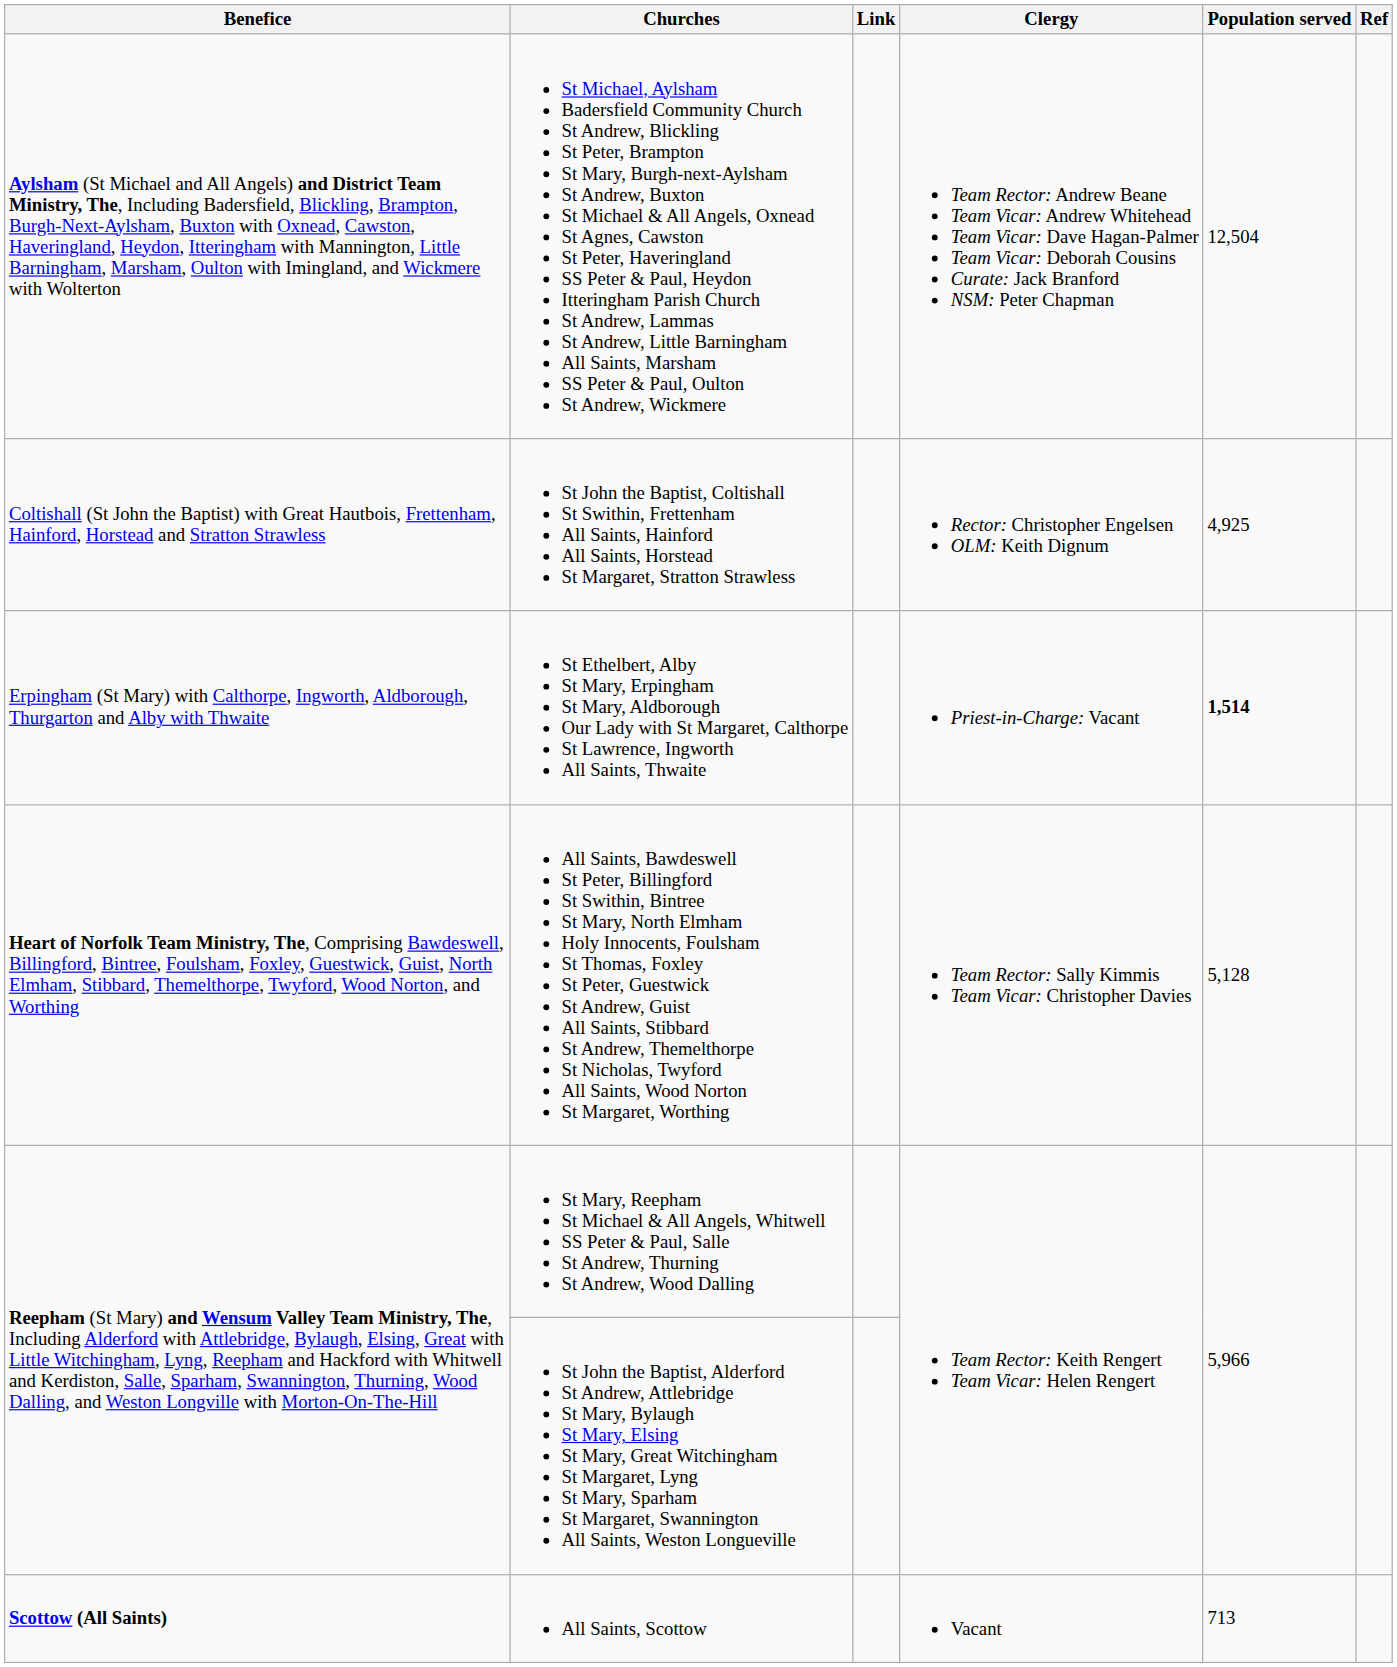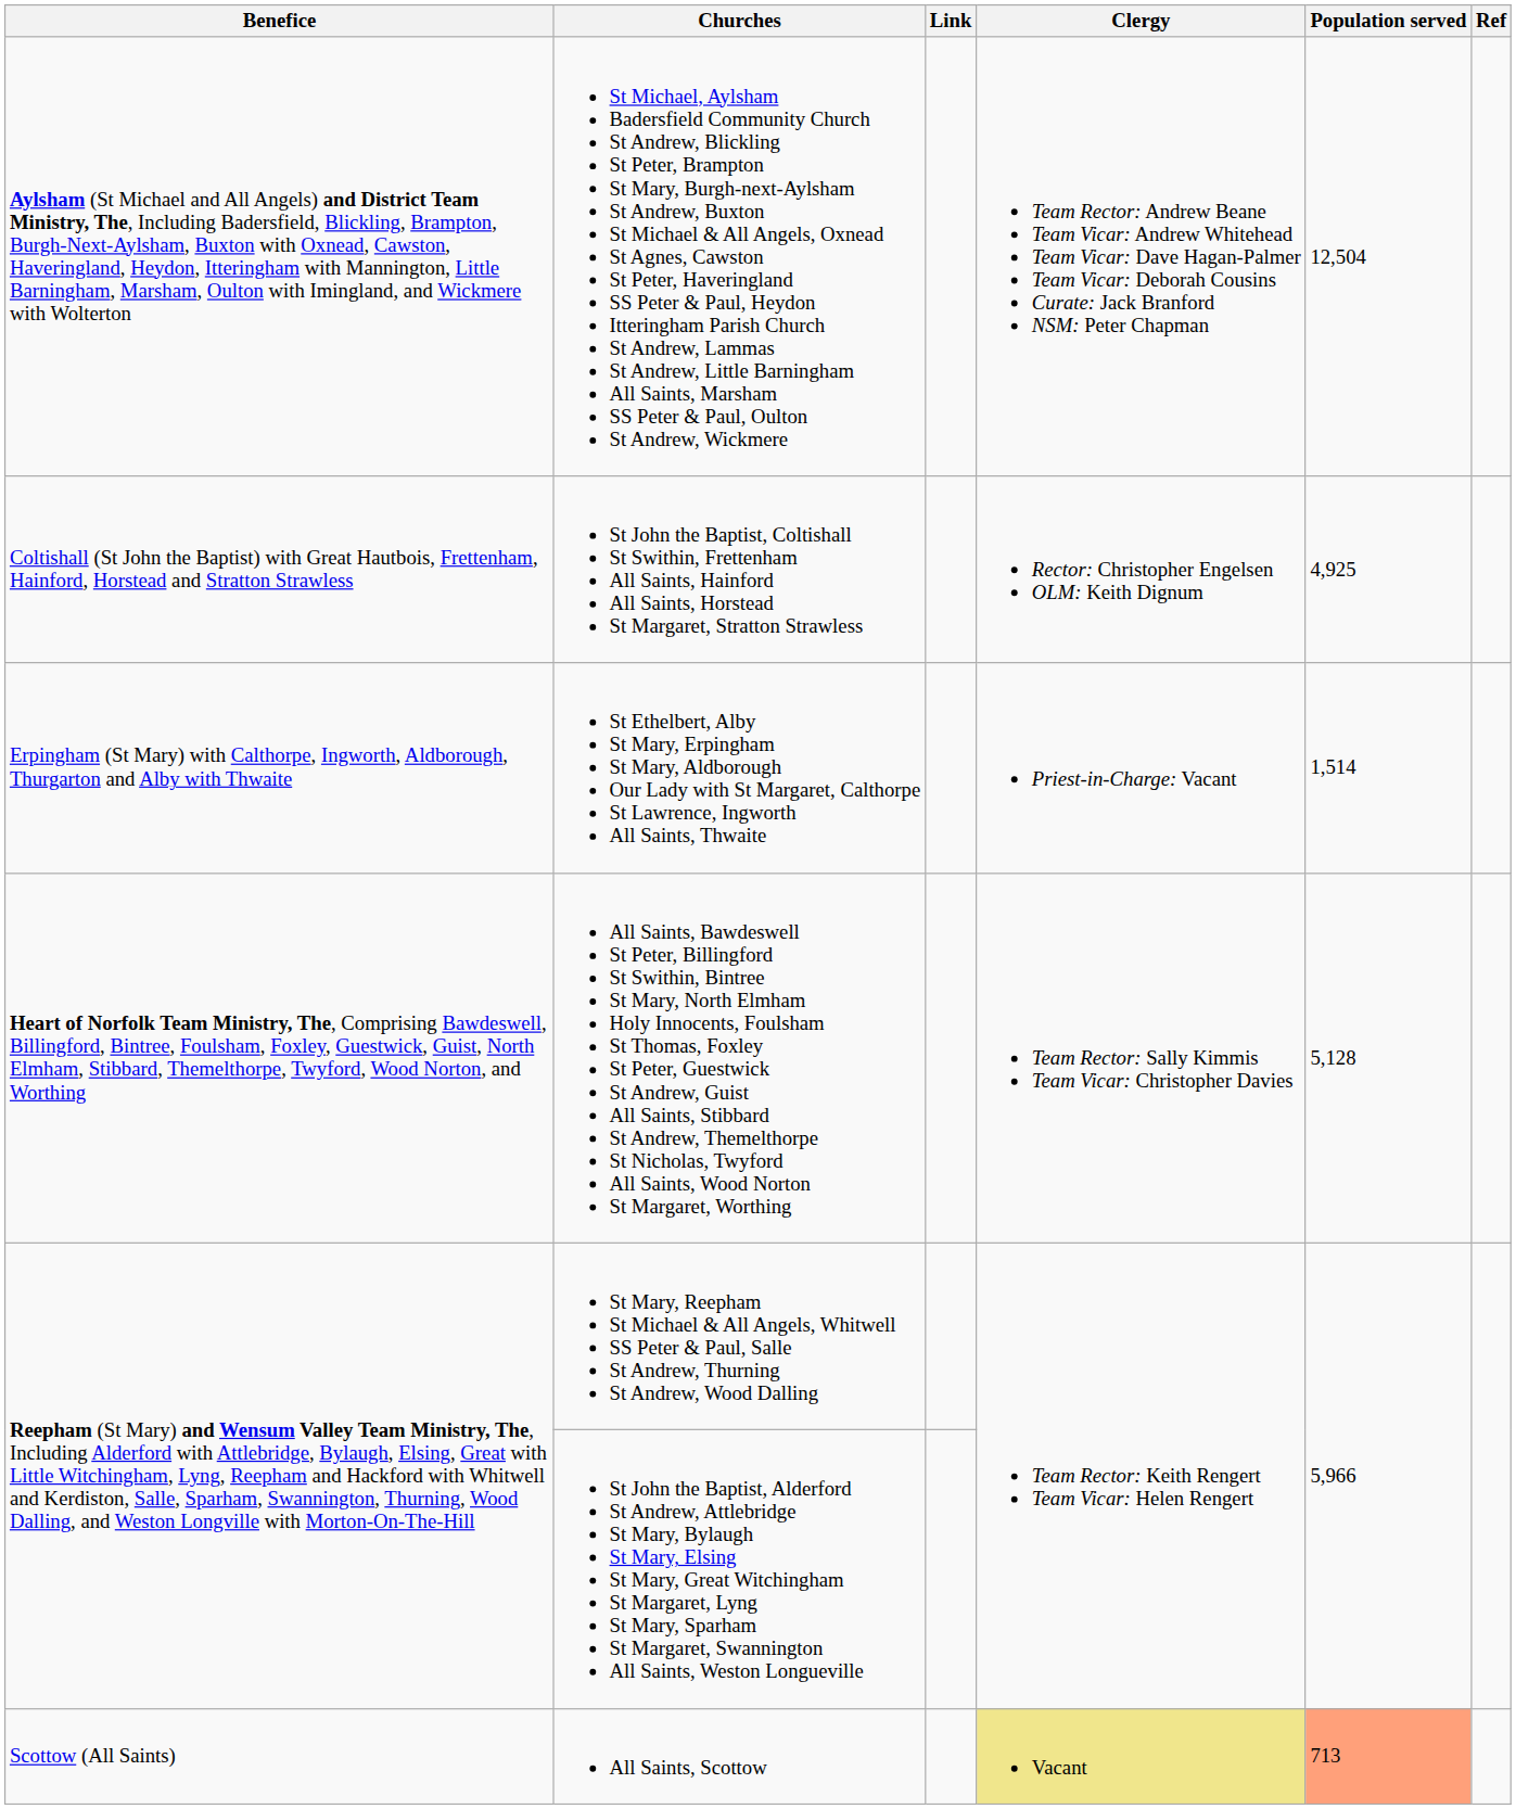row 4 | Population served: bold -> normal
row 8 | Benefice: bold -> normal
row 8 | Clergy: no background -> khaki background
row 8 | Population served: no background -> lightsalmon background
